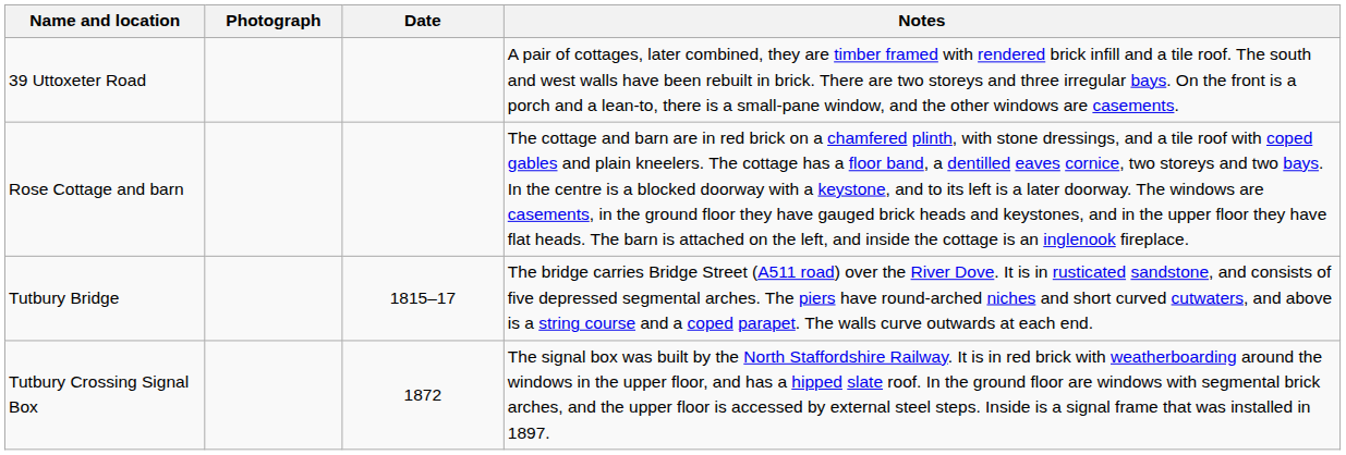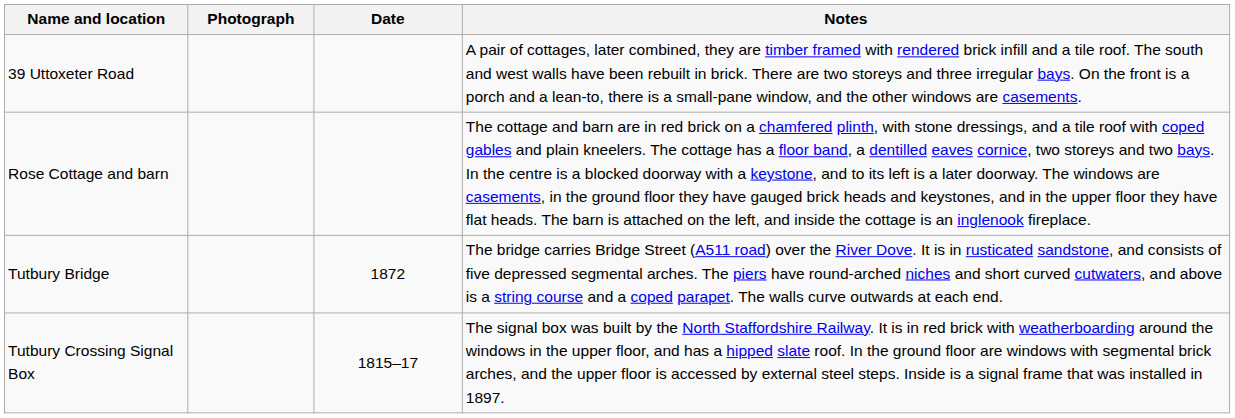Tutbury Bridge | Date: 1815–17 -> 1872
Tutbury Crossing Signal Box | Date: 1872 -> 1815–17
